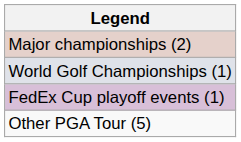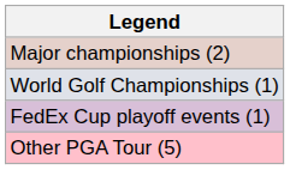row 5 | column 1: no background -> pink background
